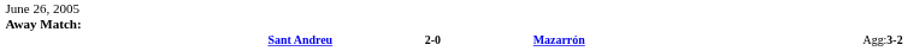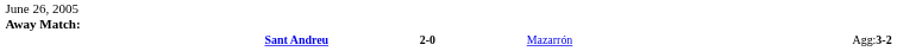Sant Andreu | column 3: bold -> normal
